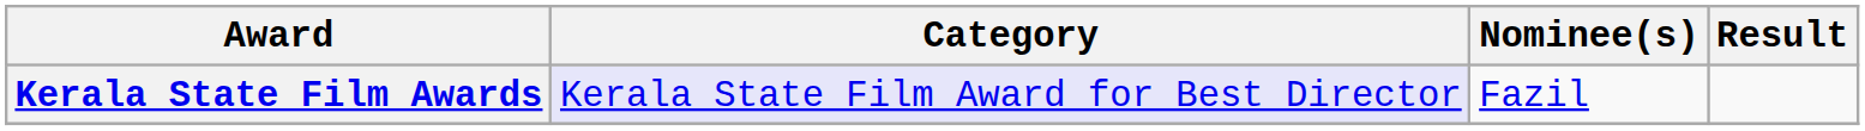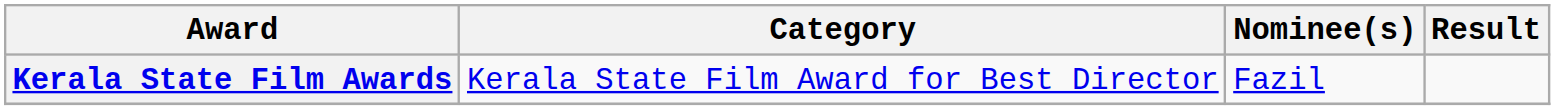Kerala State Film Awards | Category: lavender background -> no background
